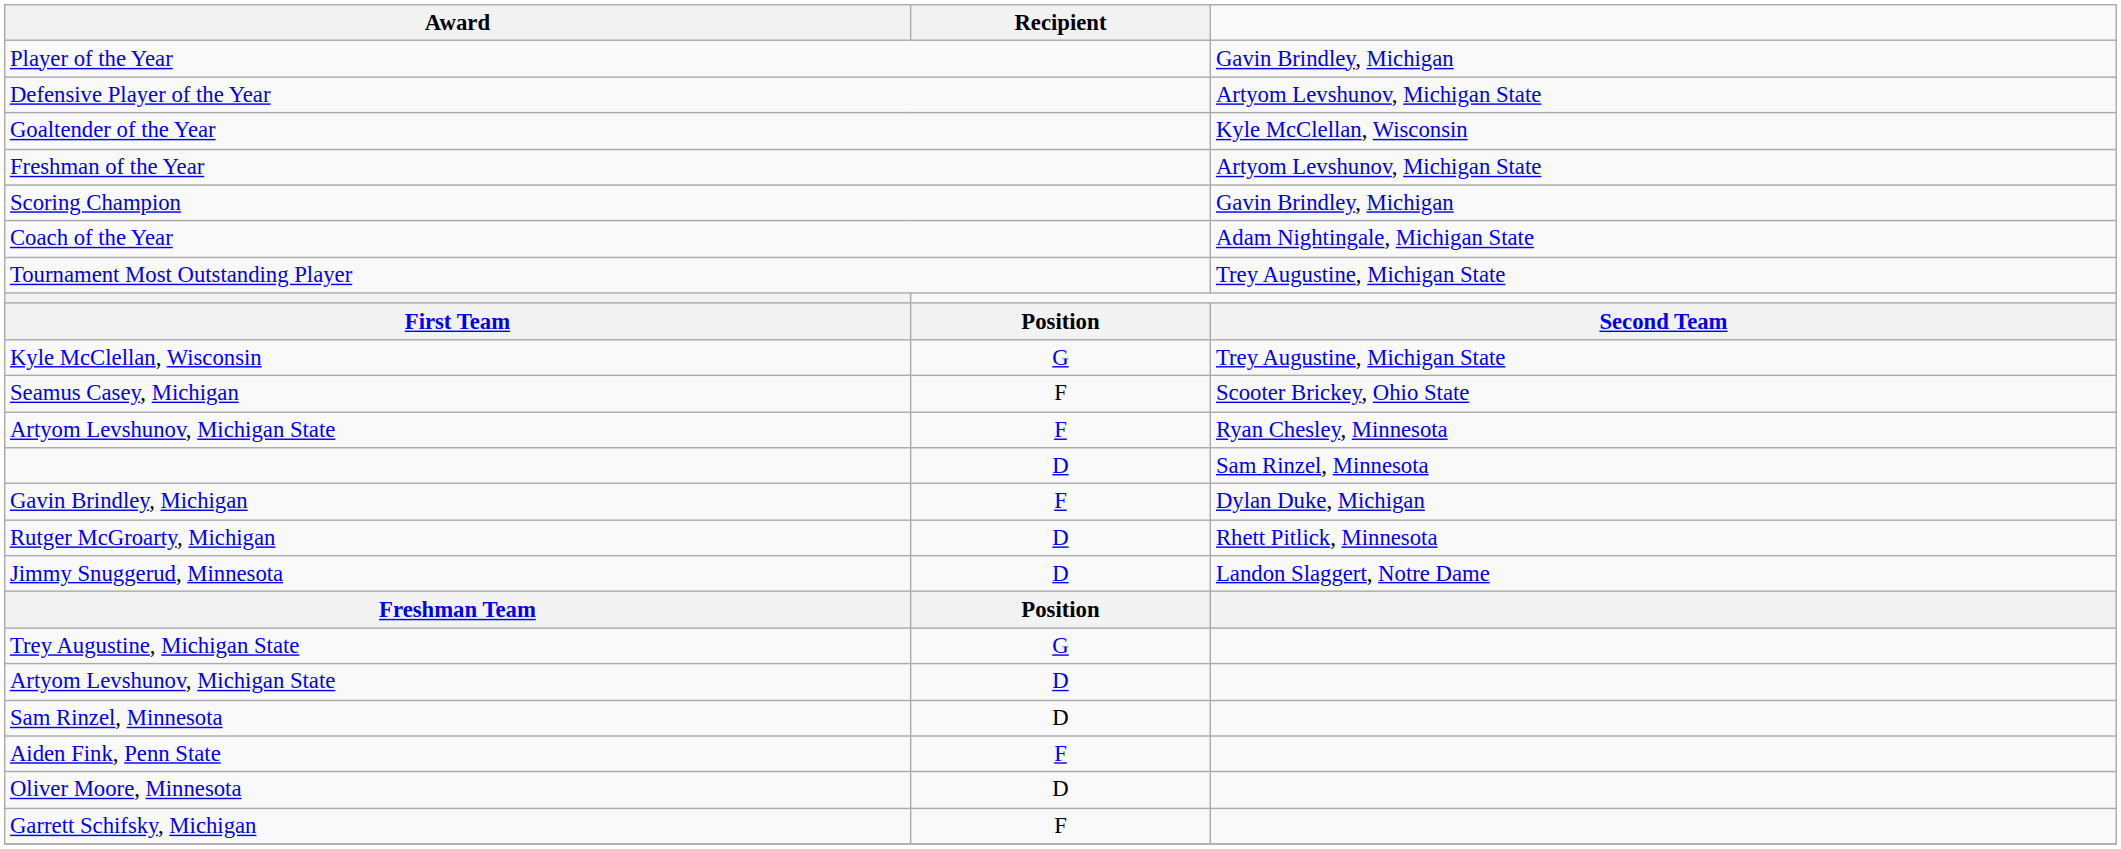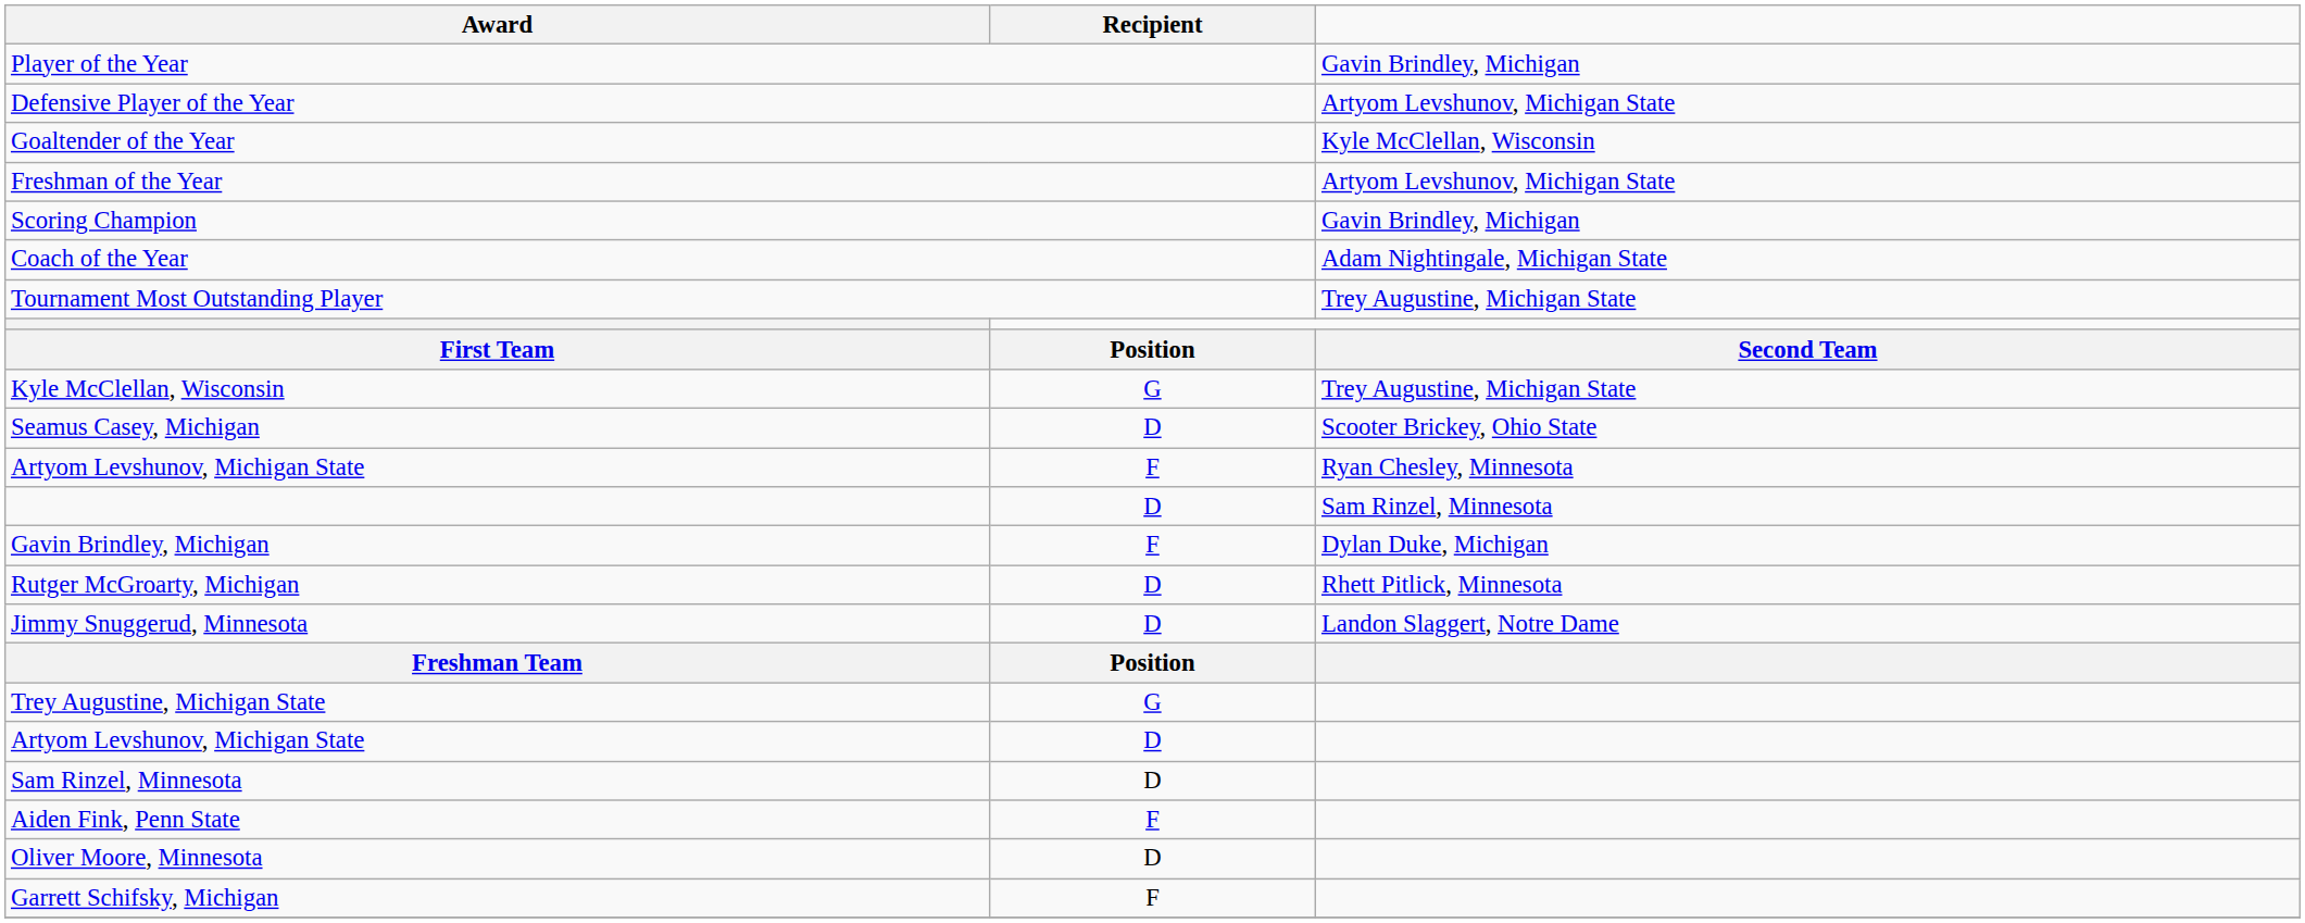Seamus Casey, Michigan | Recipient: F -> D
